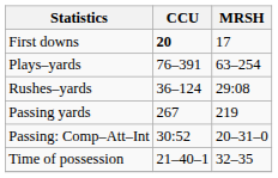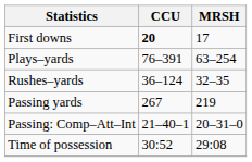Rushes–yards | MRSH: 29:08 -> 32–35
Passing: Comp–Att–Int | CCU: 30:52 -> 21–40–1
Time of possession | CCU: 21–40–1 -> 30:52
Time of possession | MRSH: 32–35 -> 29:08
